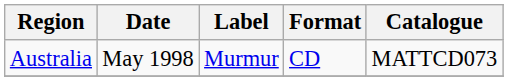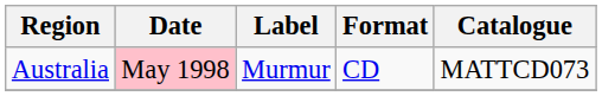Australia | Date: no background -> pink background
